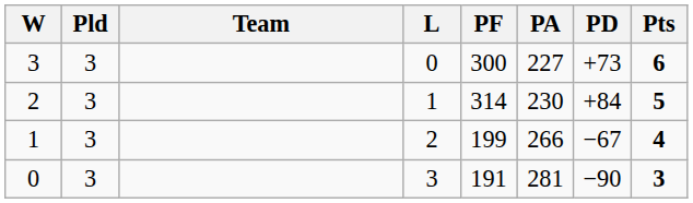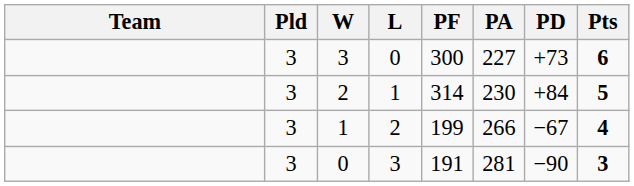columns swapped: Team <-> W
